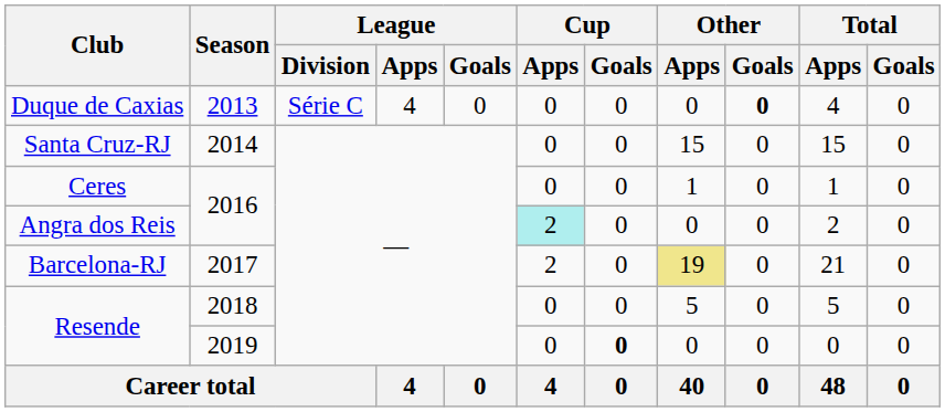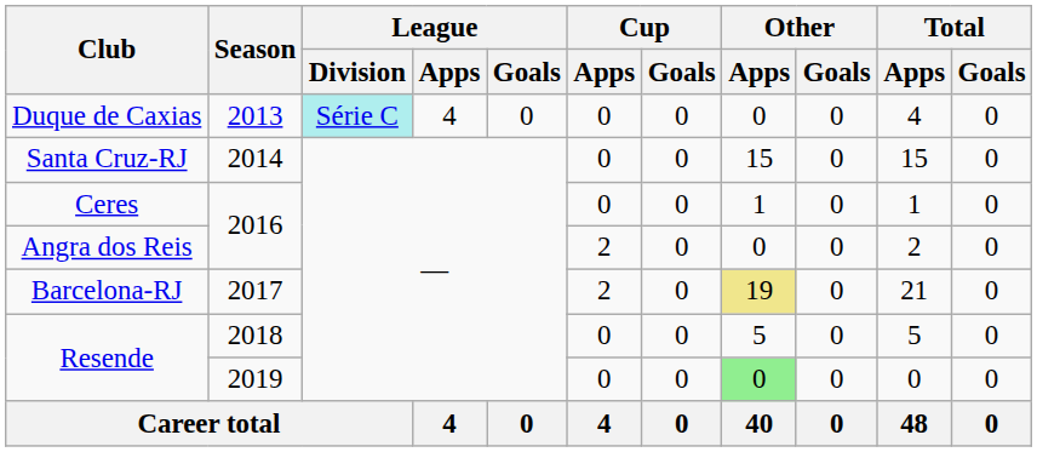Duque de Caxias | League / Division: no background -> paleturquoise background
Duque de Caxias | Other / Goals: bold -> normal
Angra dos Reis | Cup / Apps: paleturquoise background -> no background
Resende / 2019 | Cup / Goals: bold -> normal
Resende / 2019 | Other / Apps: no background -> lightgreen background
